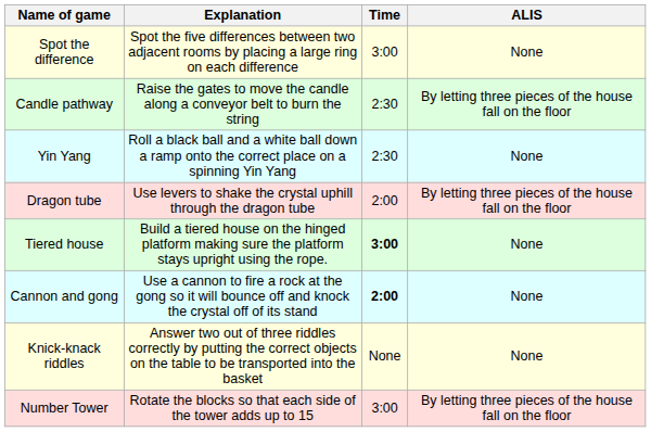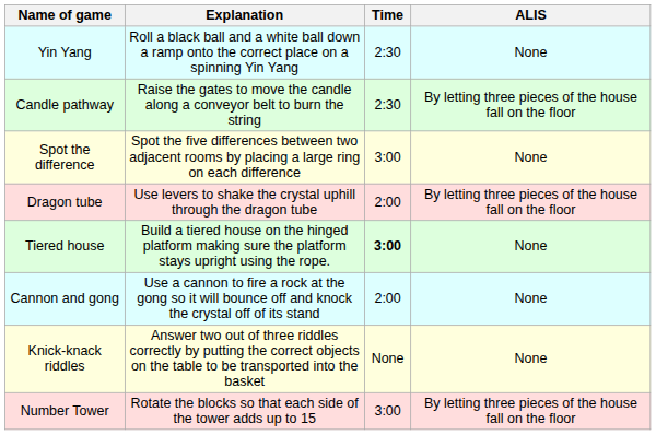rows swapped: Spot the difference <-> Yin Yang
Cannon and gong | Time: bold -> normal
